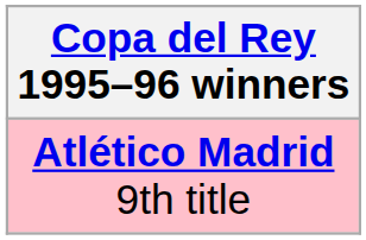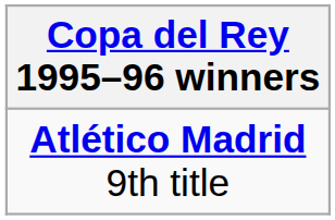row 2 | column 1: pink background -> no background
